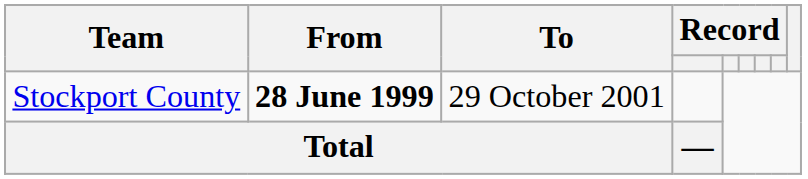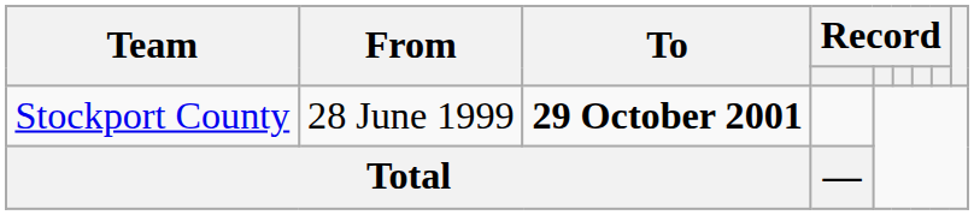Stockport County | From: bold -> normal
Stockport County | To: normal -> bold
